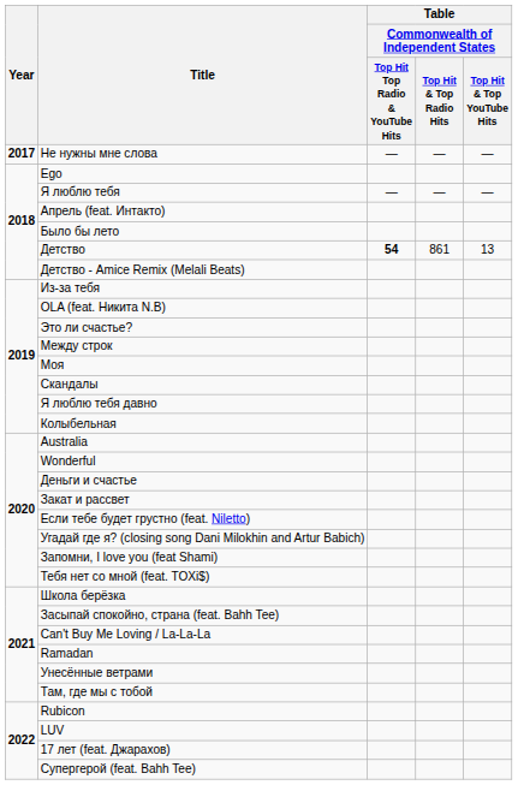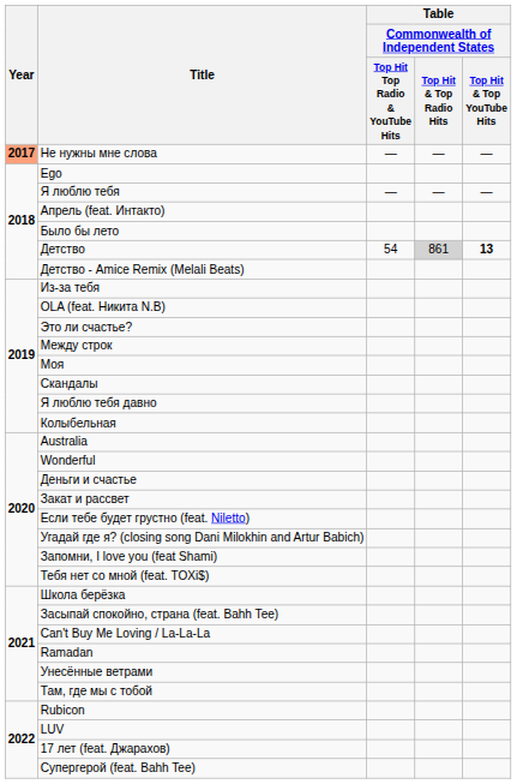Не нужны мне слова | Year: no background -> lightsalmon background
Детство | column 3: bold -> normal
Детство | column 4: no background -> lightgrey background
Детство | column 5: normal -> bold
